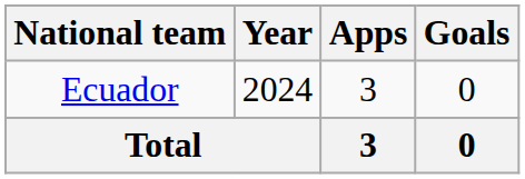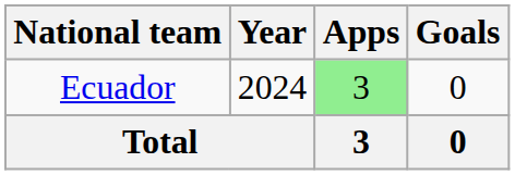Ecuador | Apps: no background -> lightgreen background
